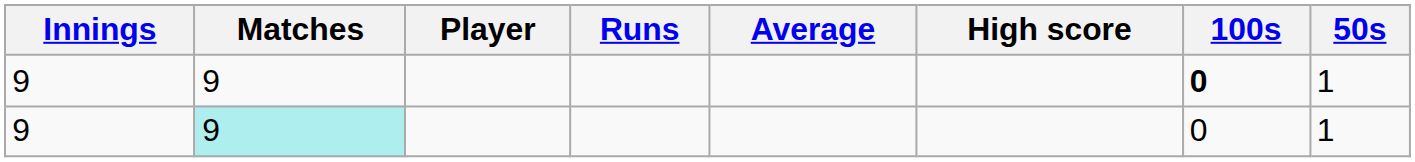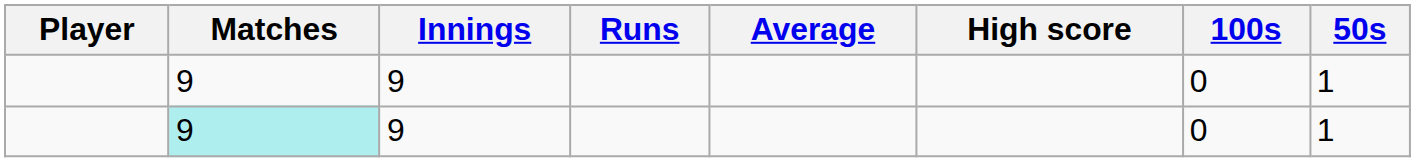columns swapped: Player <-> Innings
row 2 | 100s: bold -> normal
